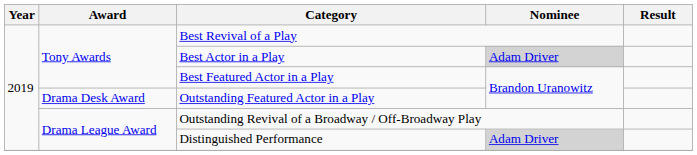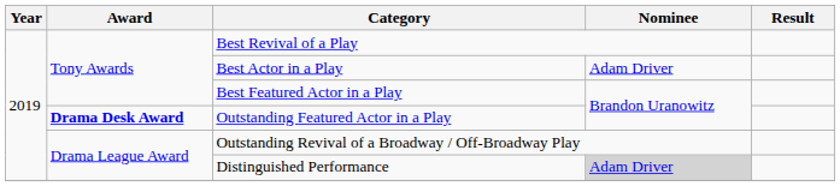Best Actor in a Play | Nominee: lightgrey background -> no background
Outstanding Featured Actor in a Play | Award: normal -> bold
